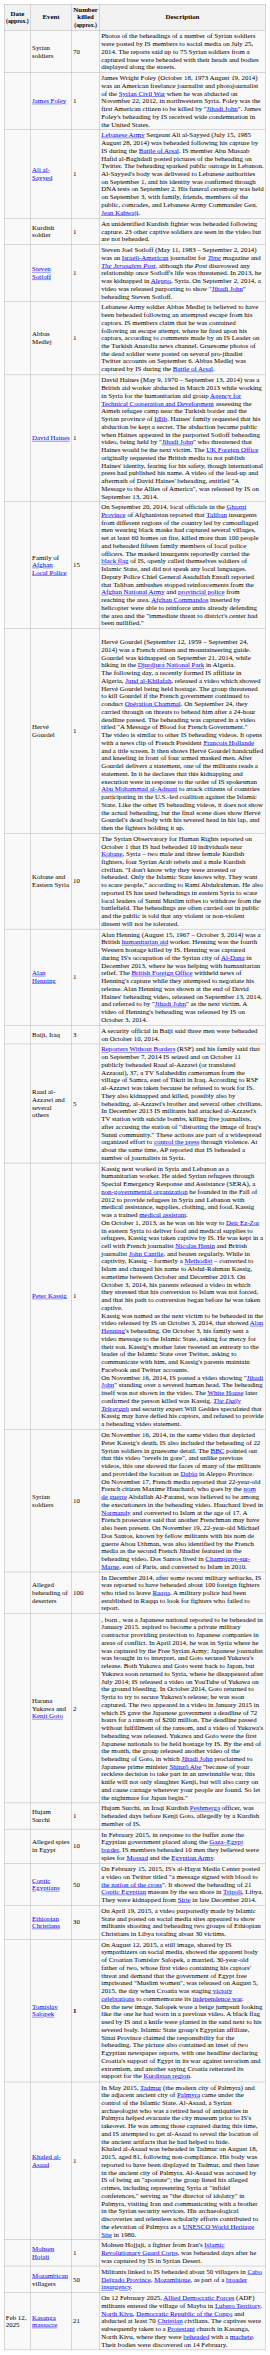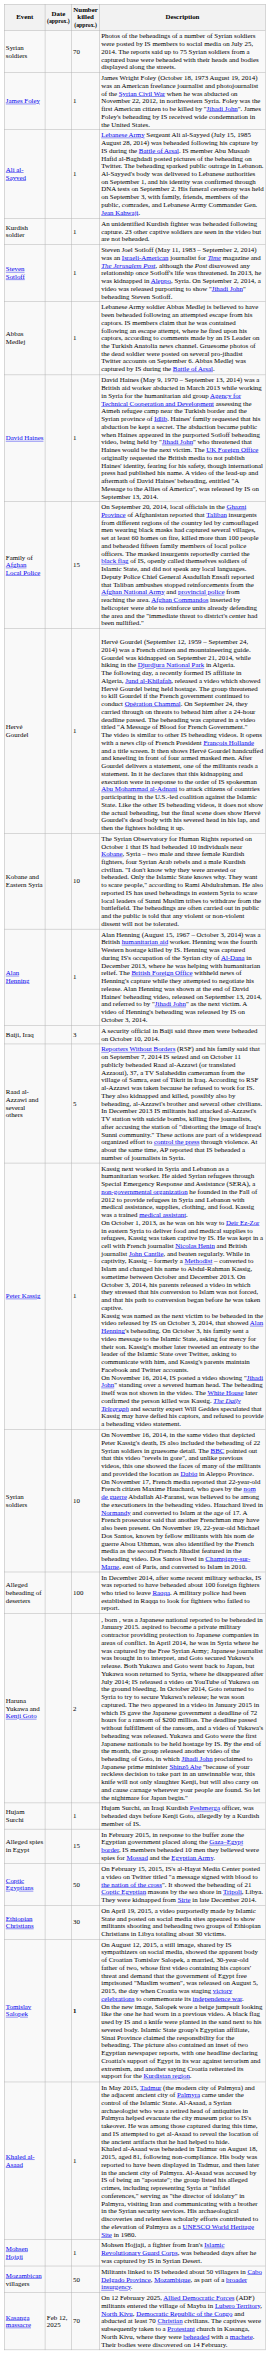columns swapped: Event <-> Date (approx.)
row 20 | Number killed (approx.): 10 -> 15
row 27 | Number killed (approx.): 21 -> 70
